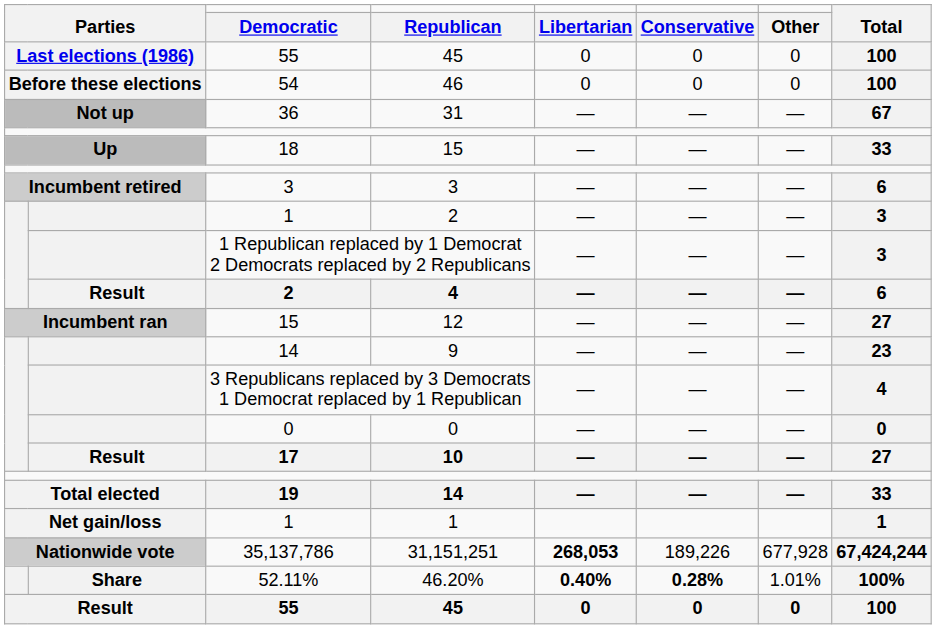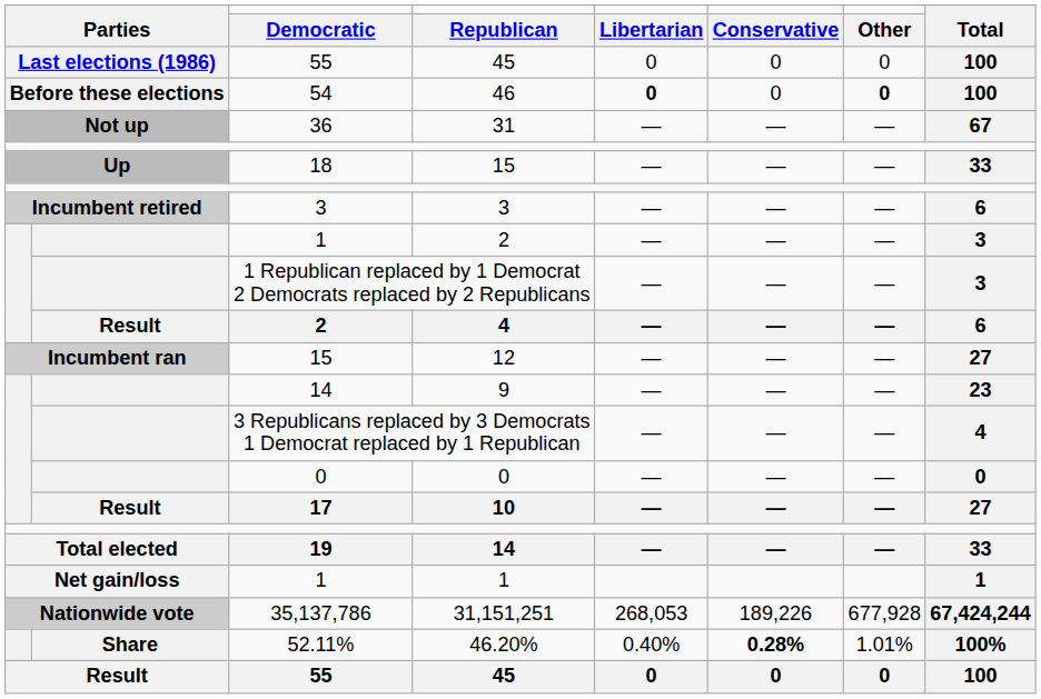46 | Libertarian: normal -> bold
46 | Other: normal -> bold
31,151,251 | Libertarian: bold -> normal
46.20% | Libertarian: bold -> normal
